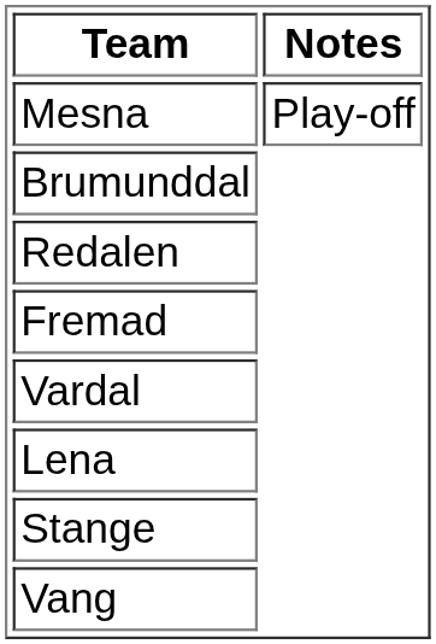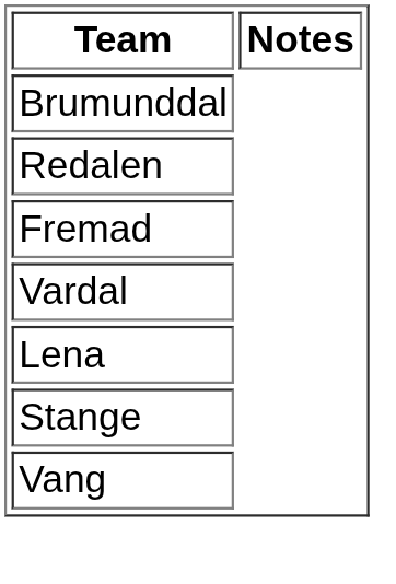- row: Mesna | Play-off
